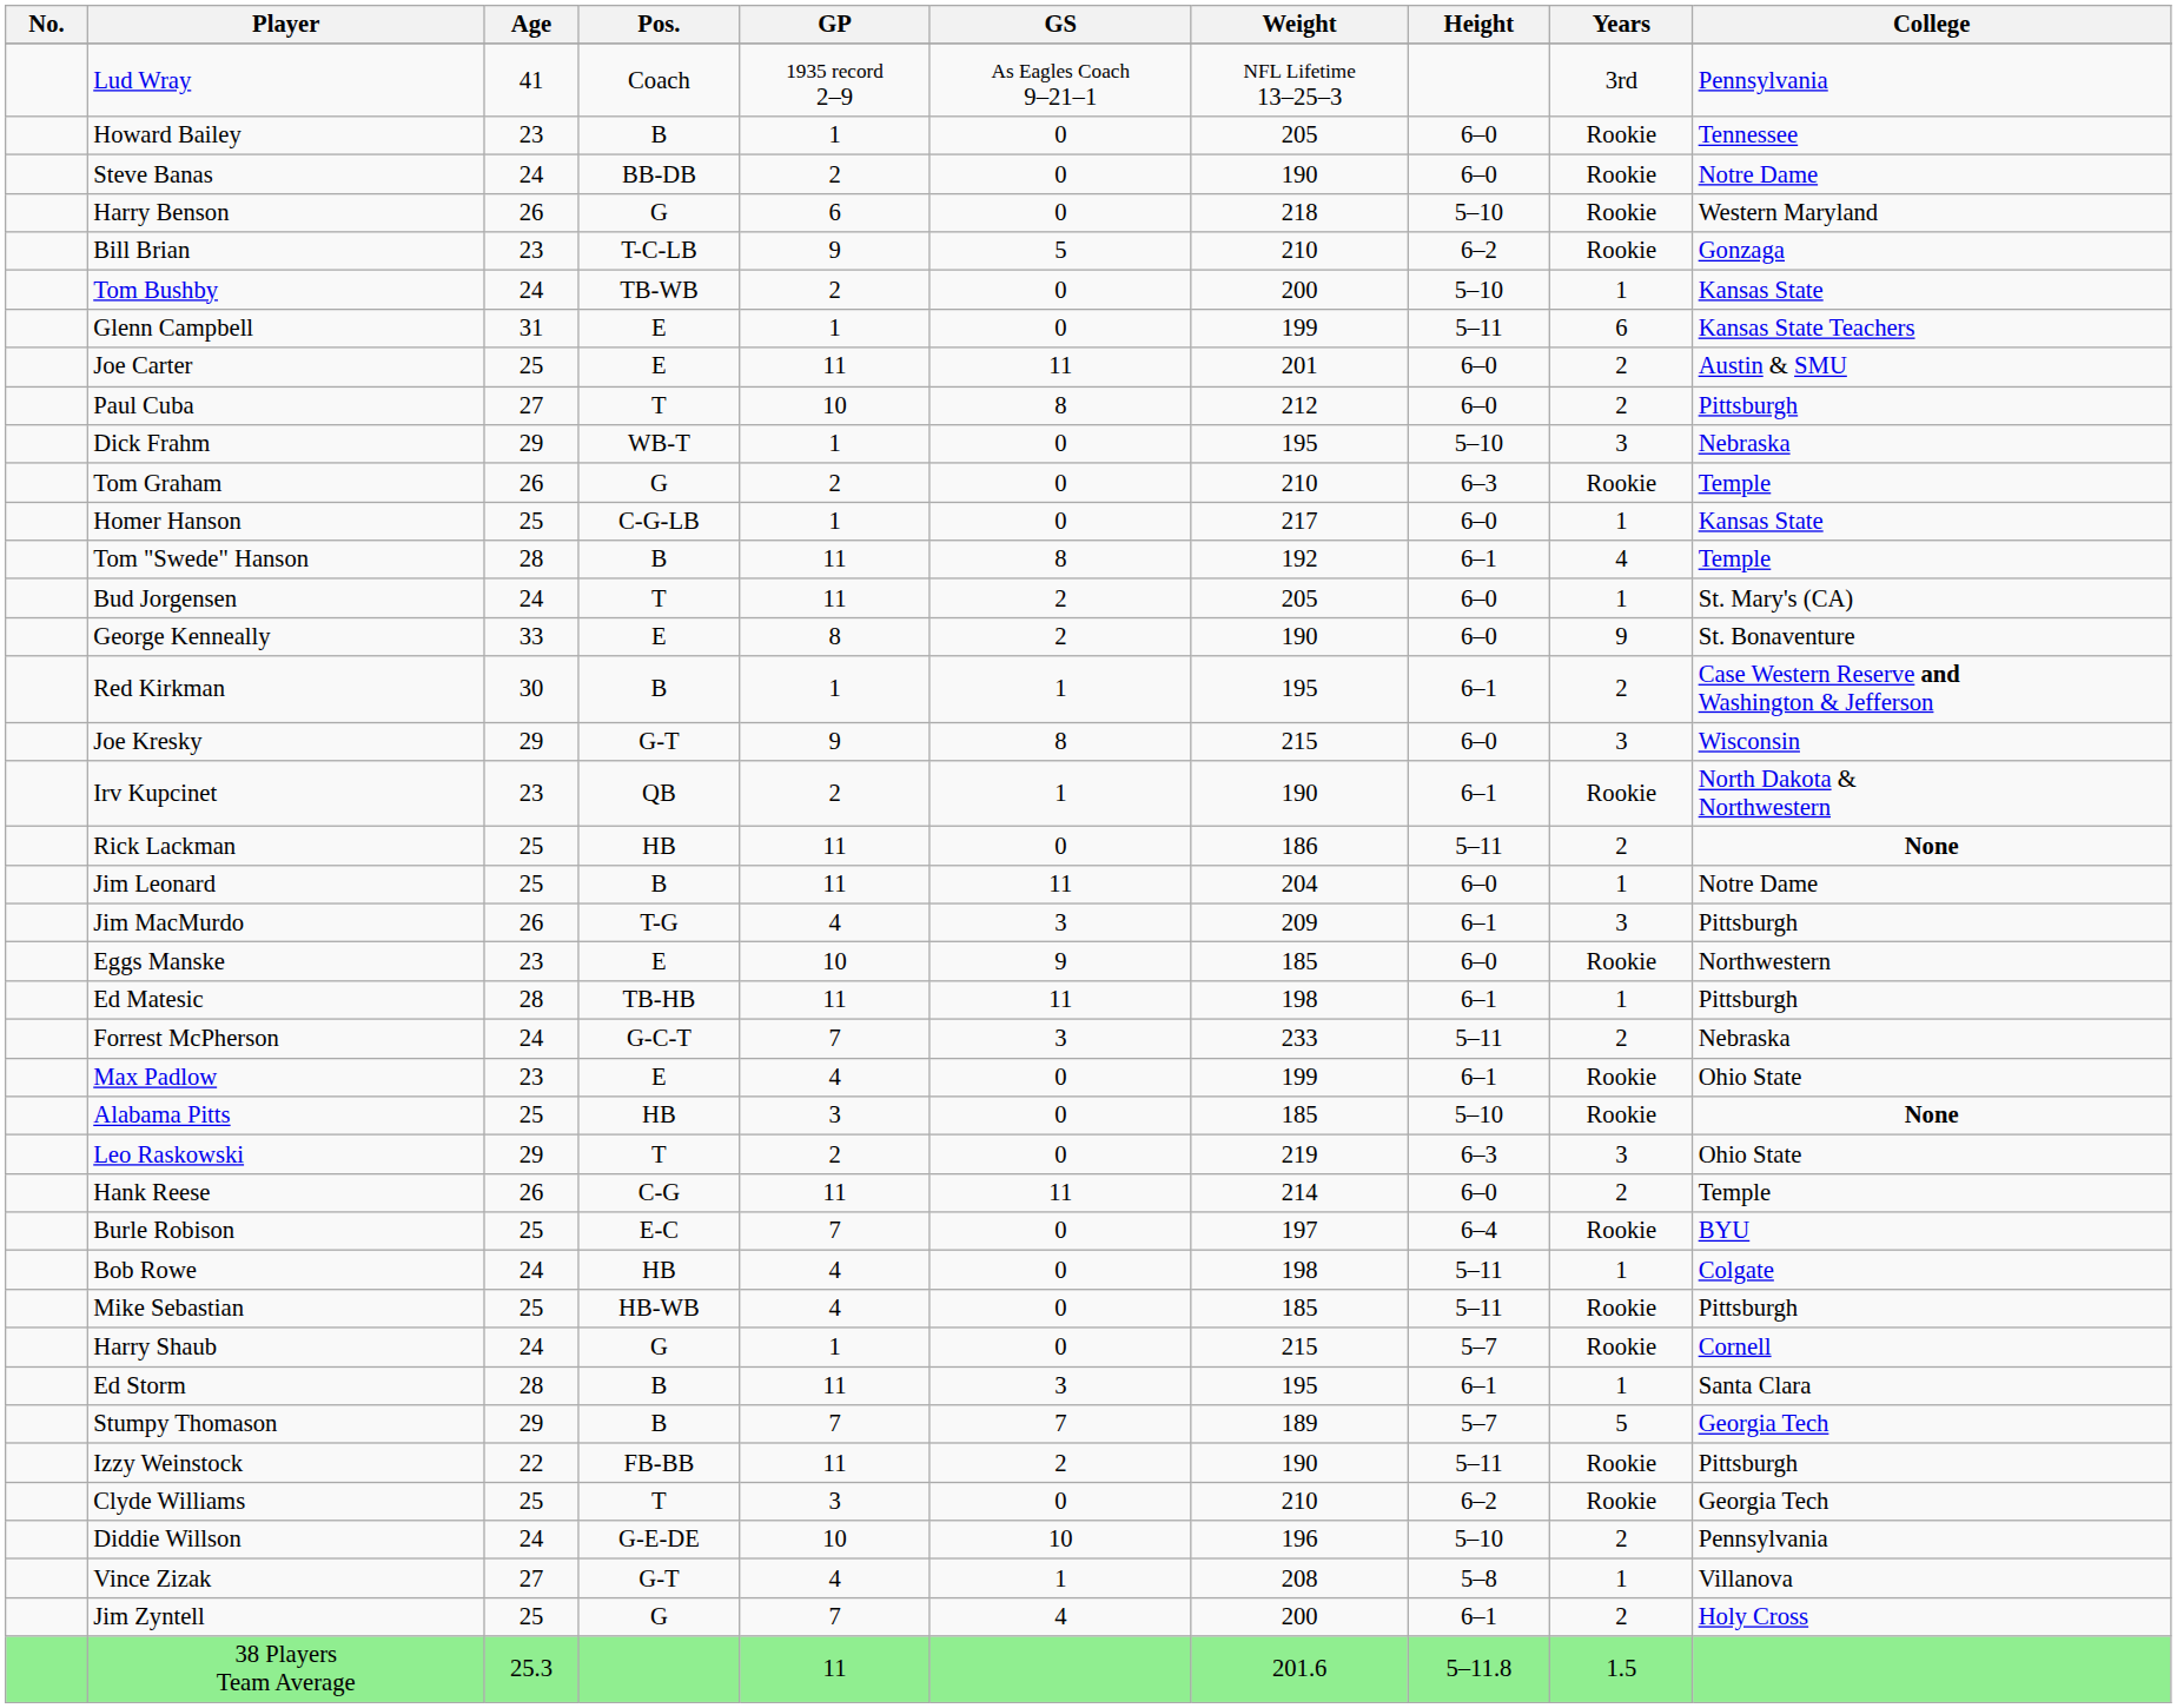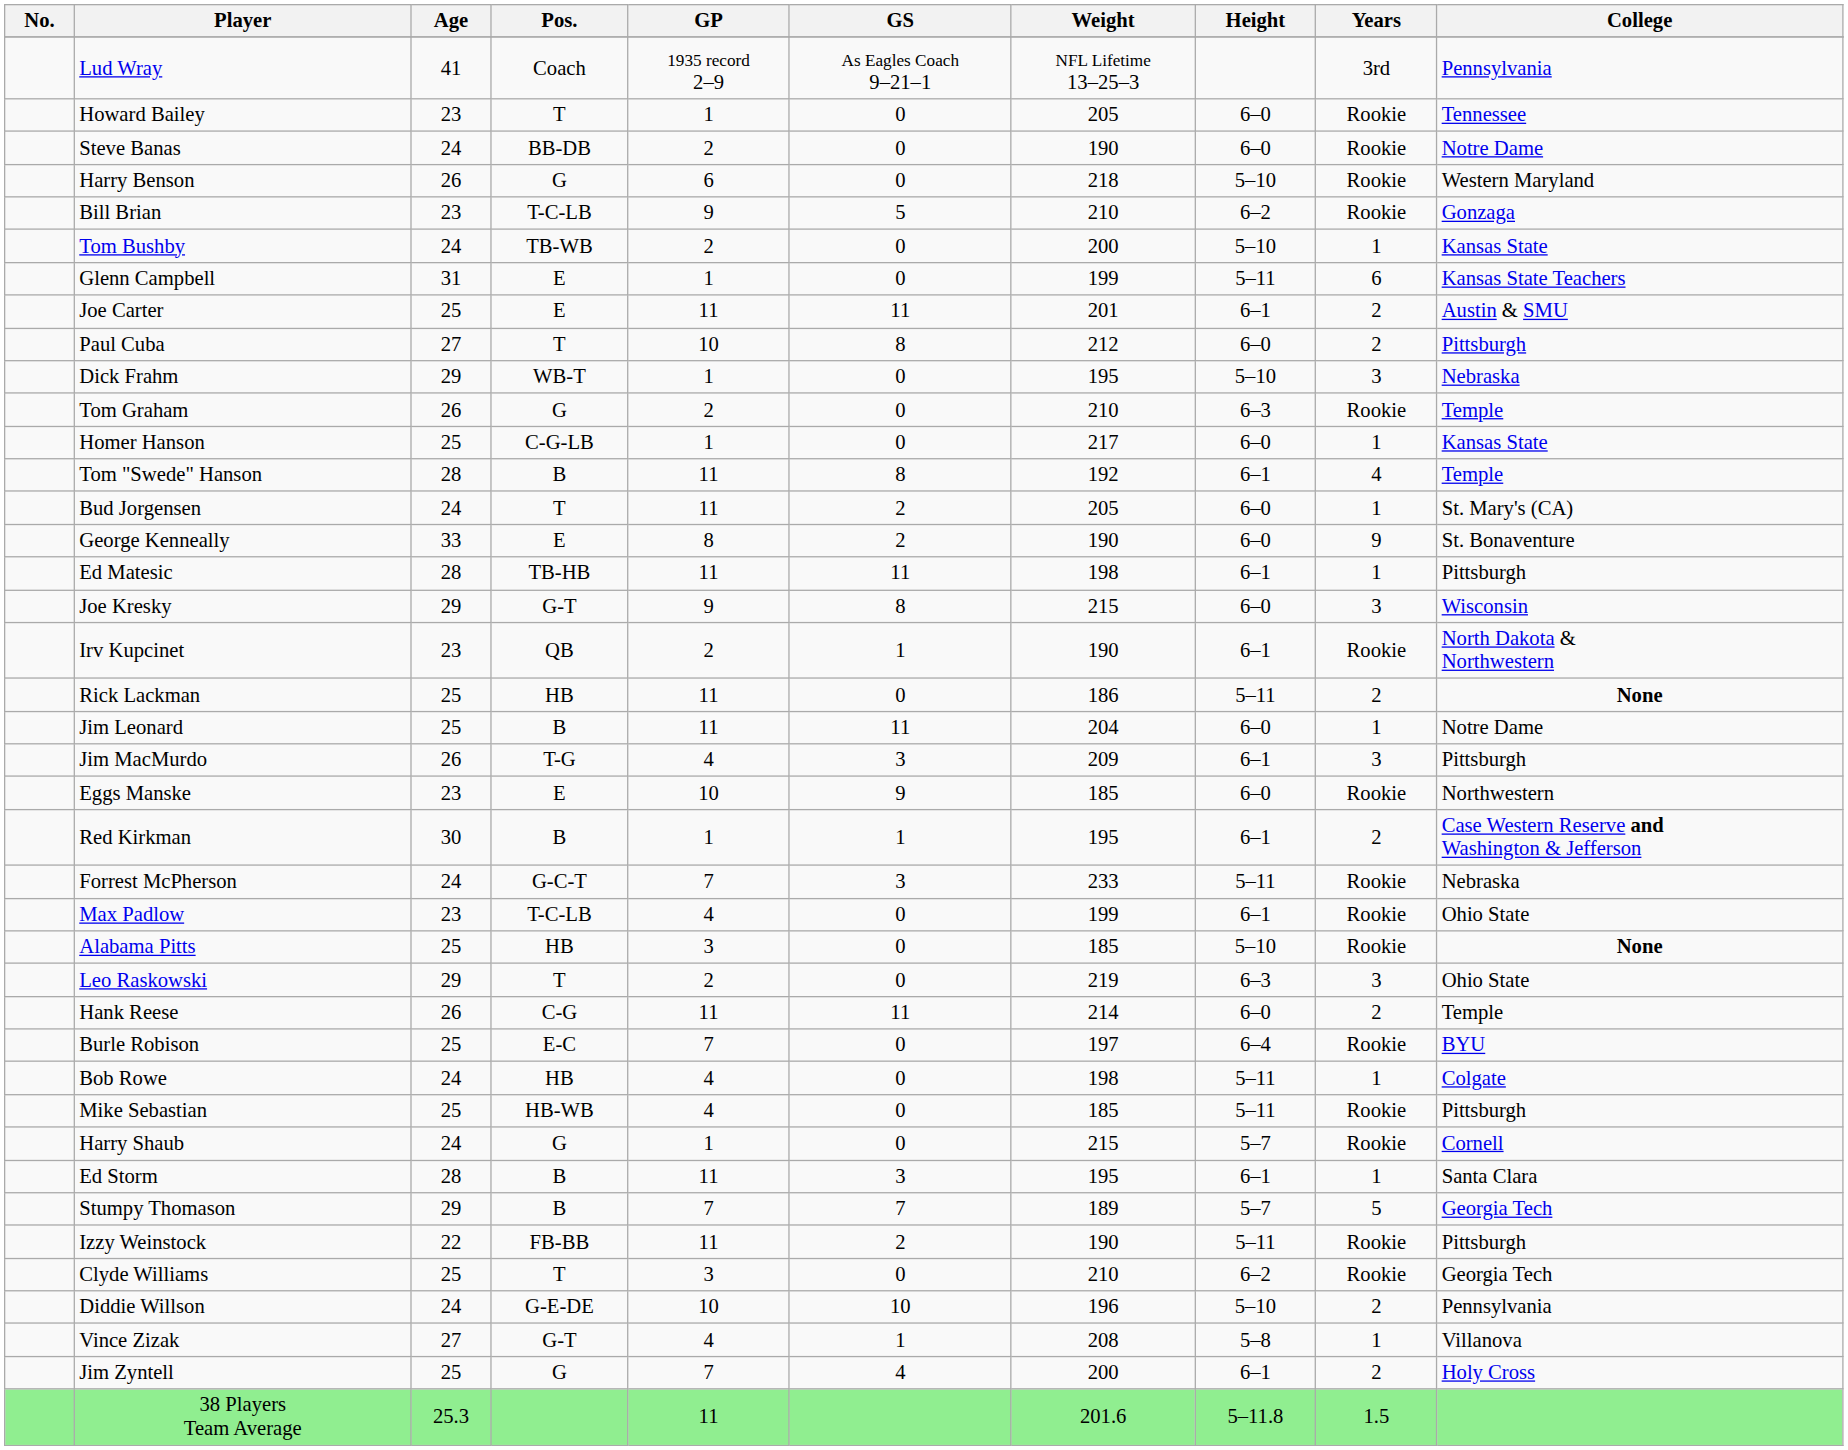Howard Bailey | Pos.: B -> T
Joe Carter | Height: 6–0 -> 6–1
rows swapped: Red Kirkman <-> Ed Matesic
Forrest McPherson | Years: 2 -> Rookie
Max Padlow | Pos.: E -> T-C-LB
